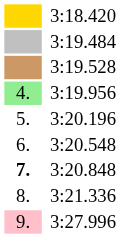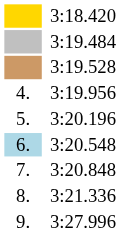3:19.956 | column 1: lightgreen background -> no background
3:20.548 | column 1: no background -> lightblue background
3:20.848 | column 1: bold -> normal
3:27.996 | column 1: pink background -> no background
